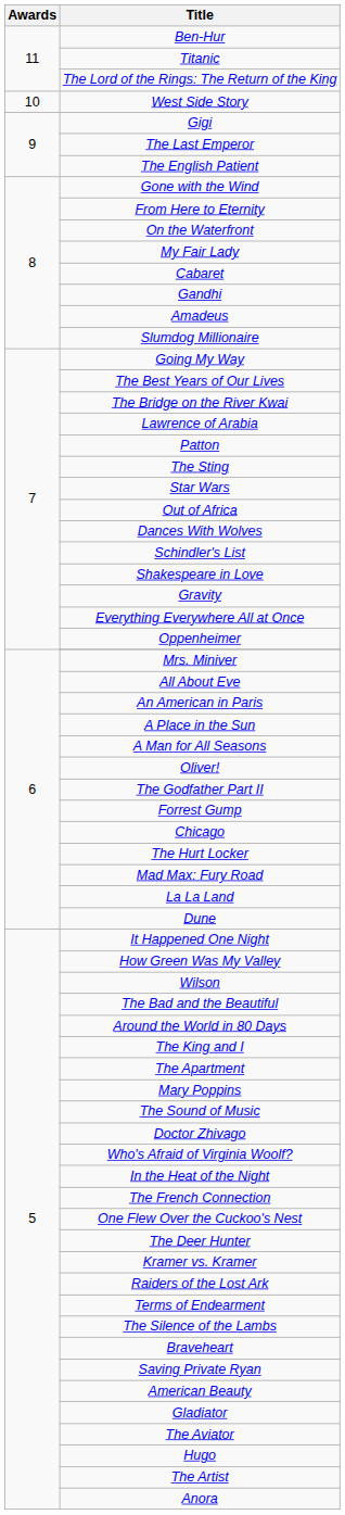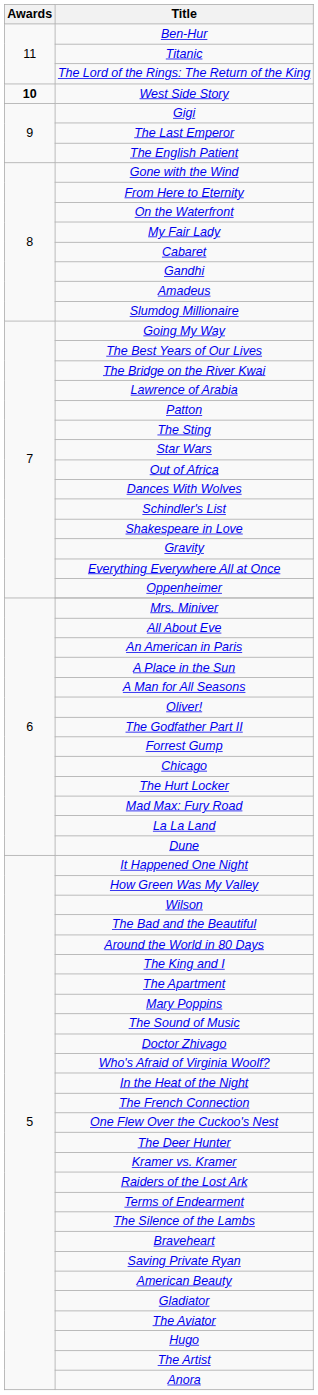West Side Story | Awards: normal -> bold
